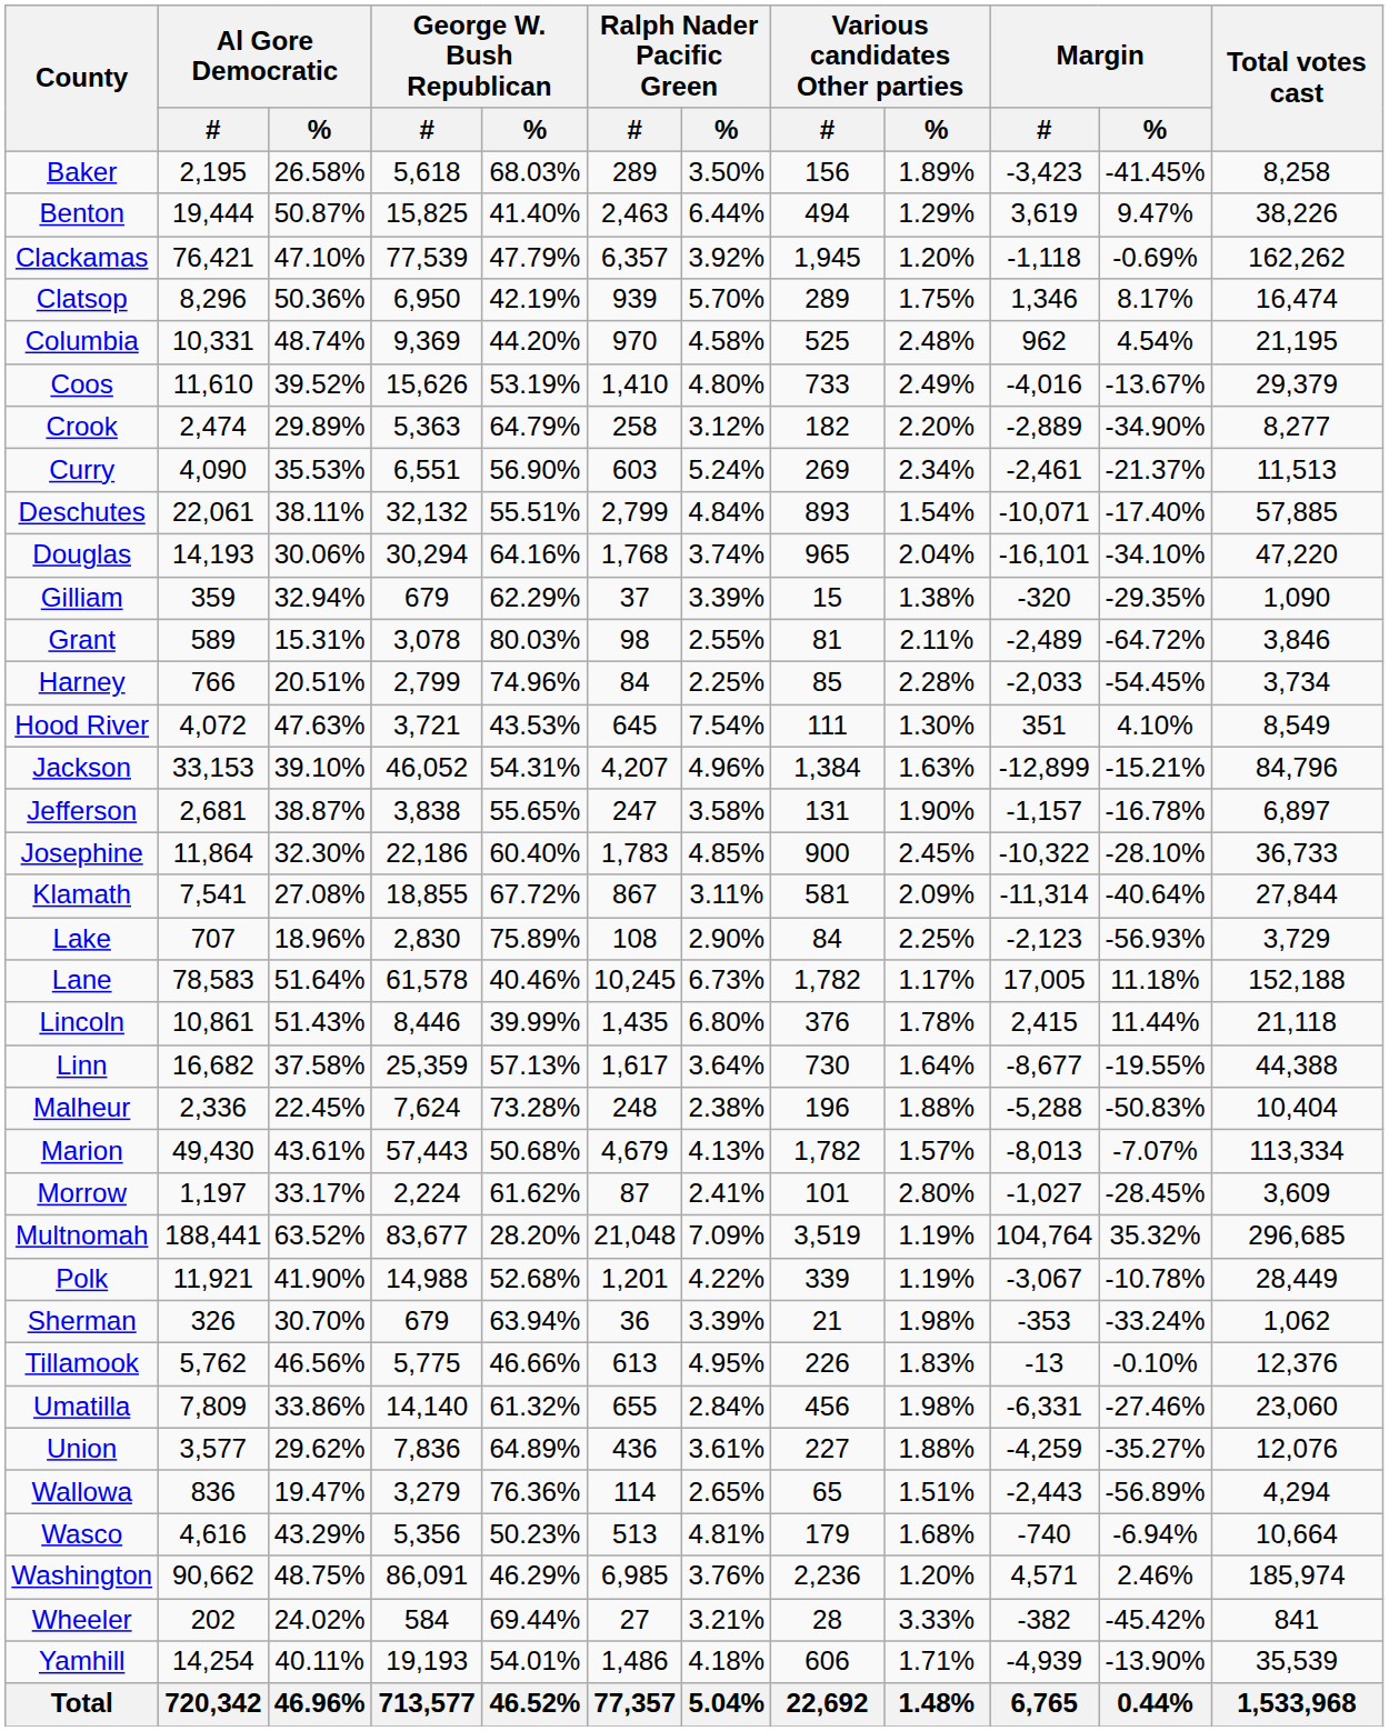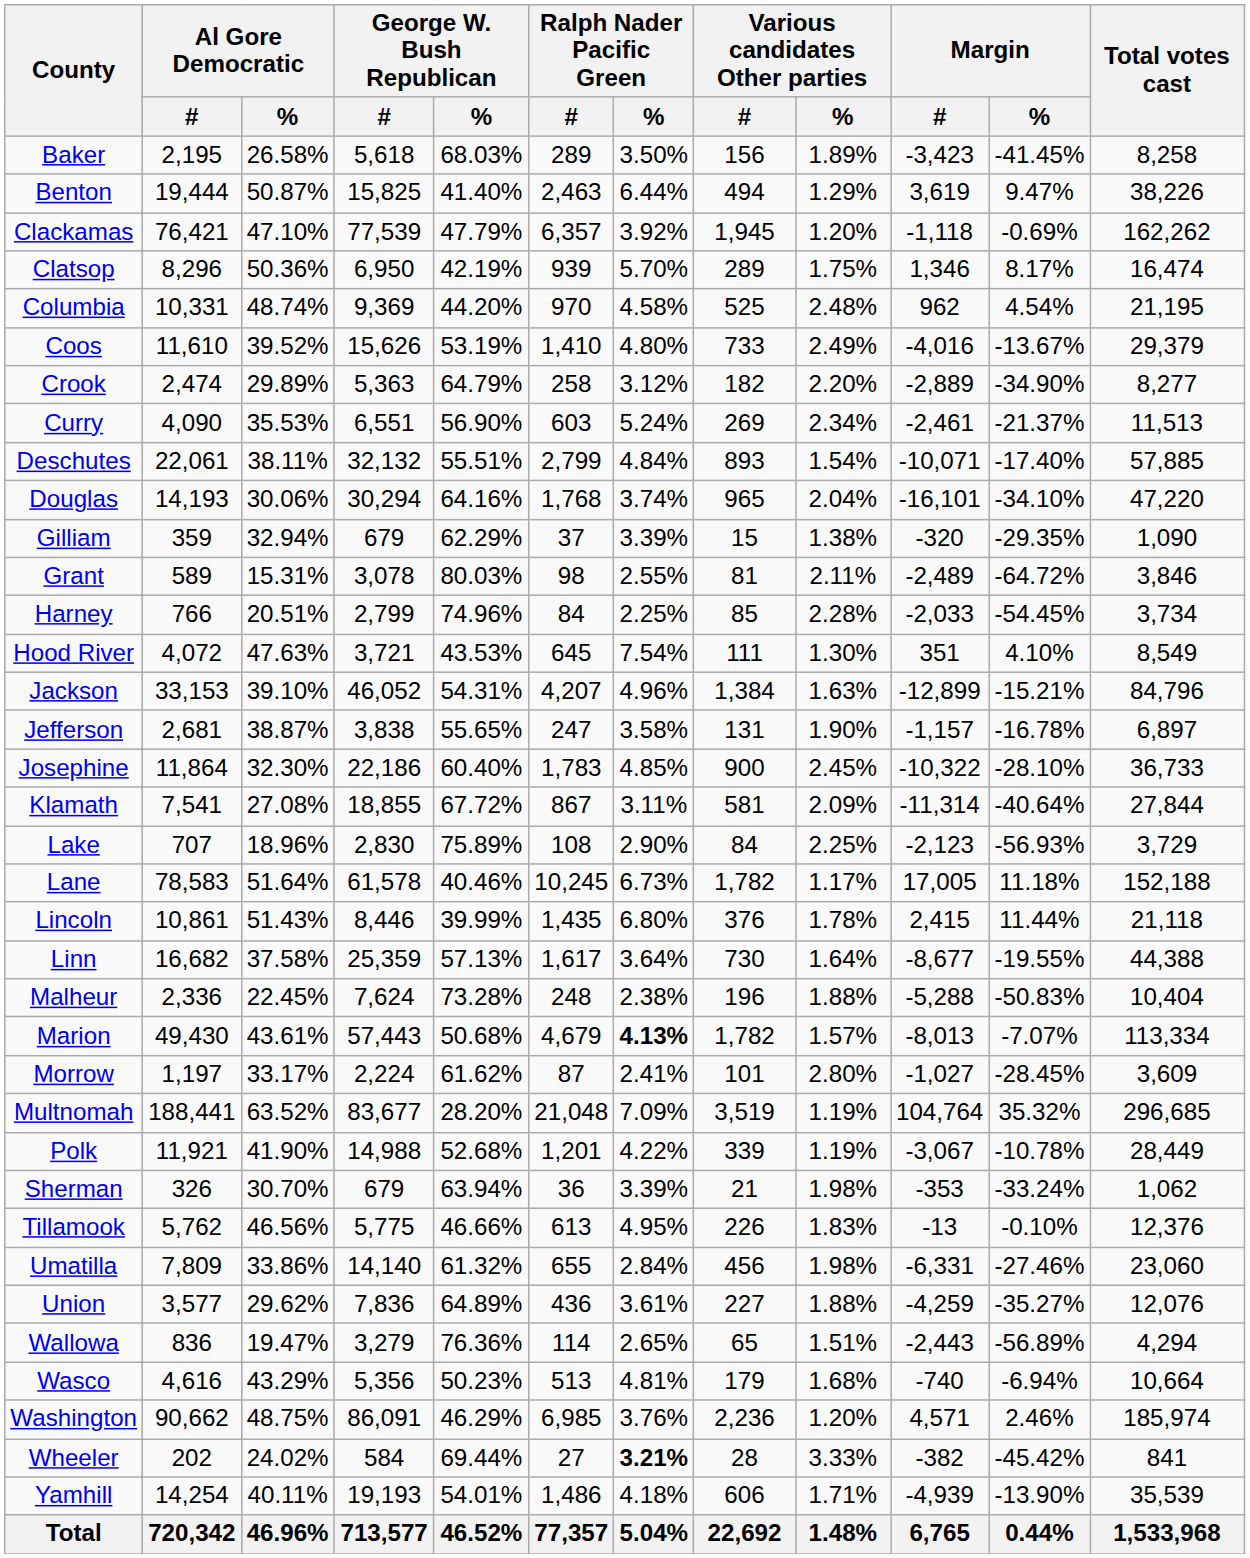Marion | Ralph Nader Pacific Green / %: normal -> bold
Wheeler | Ralph Nader Pacific Green / %: normal -> bold
